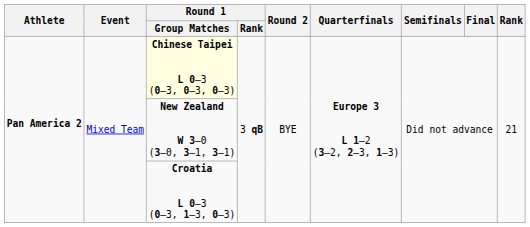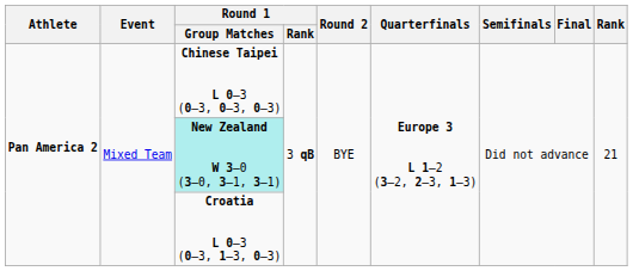Chinese Taipei L 0–3 (0–3, 0–3, 0–3) | Round 1 / Group Matches: lightyellow background -> no background
New Zealand W 3–0 (3–0, 3–1, 3–1) | Round 1 / Group Matches: no background -> paleturquoise background
